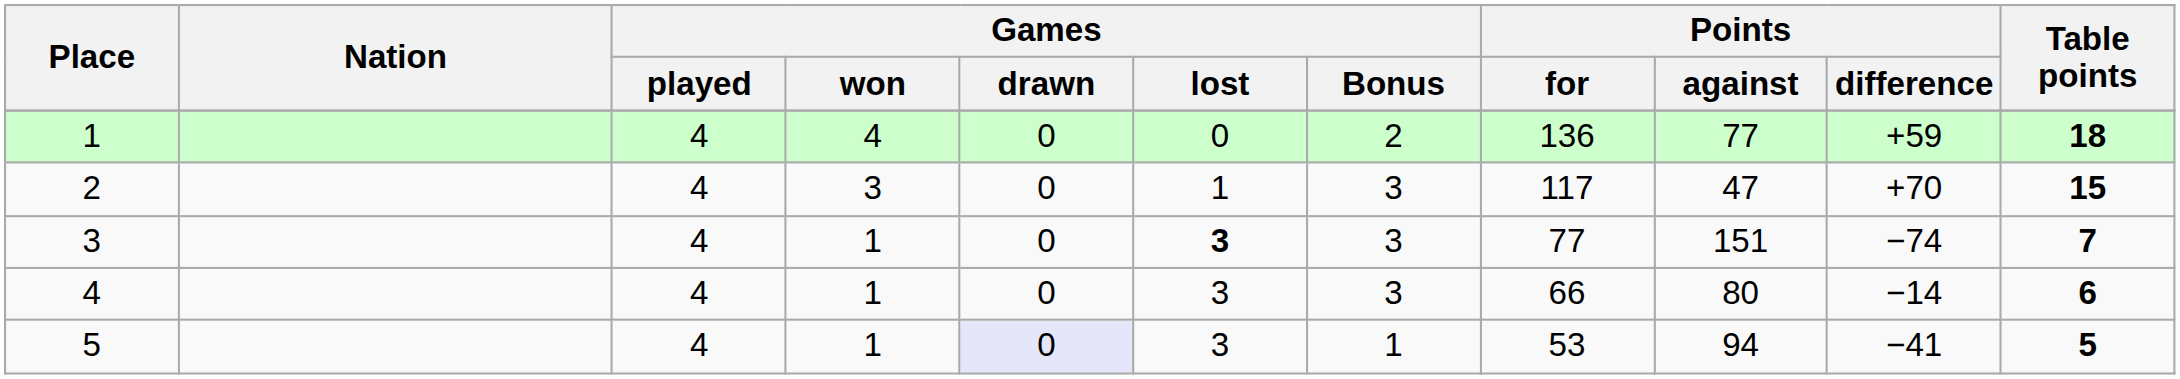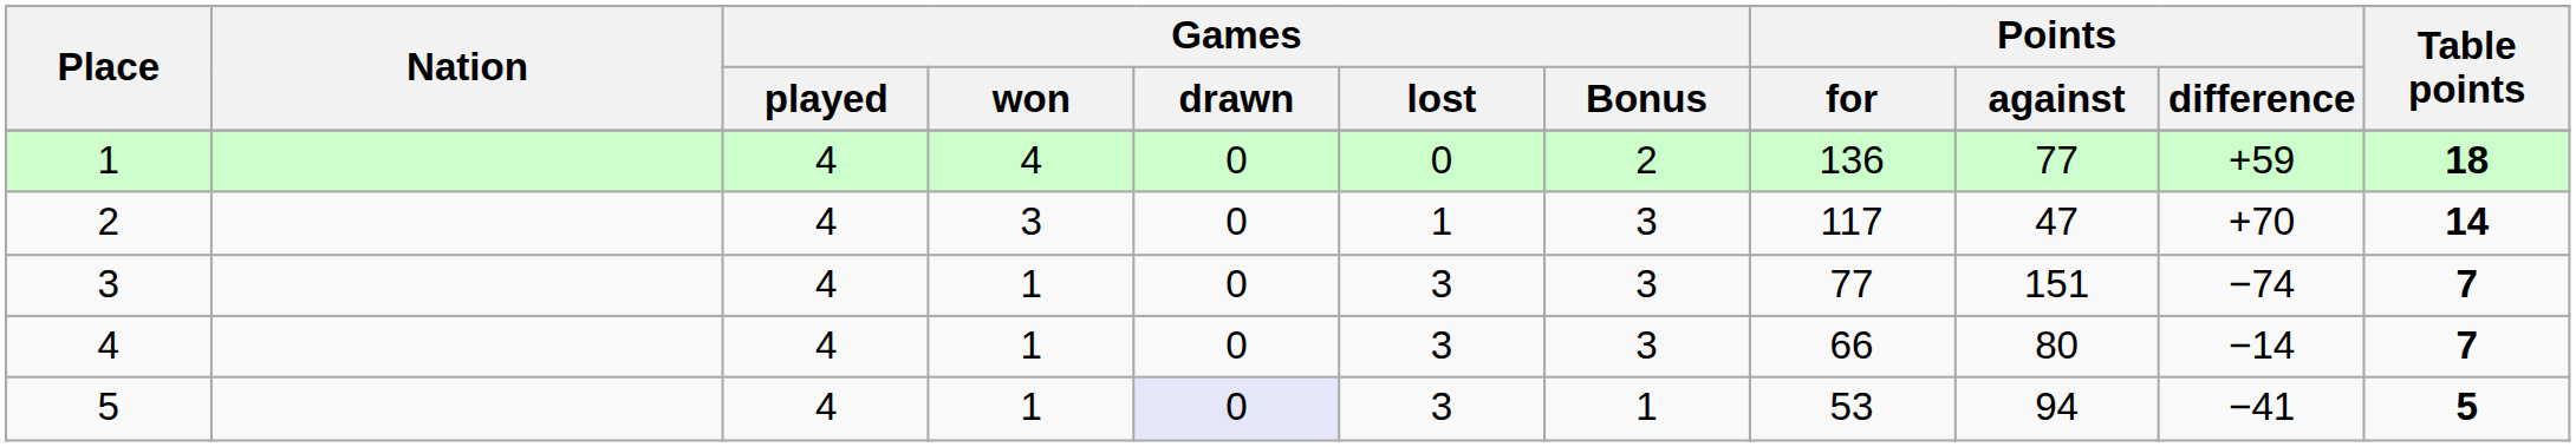row 4 | Table points: 15 -> 14
row 5 | Games / lost: bold -> normal
row 6 | Table points: 6 -> 7
